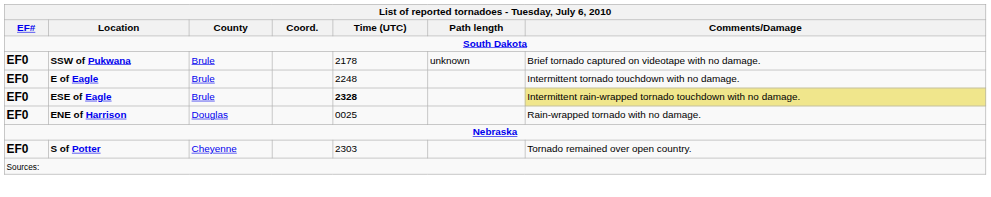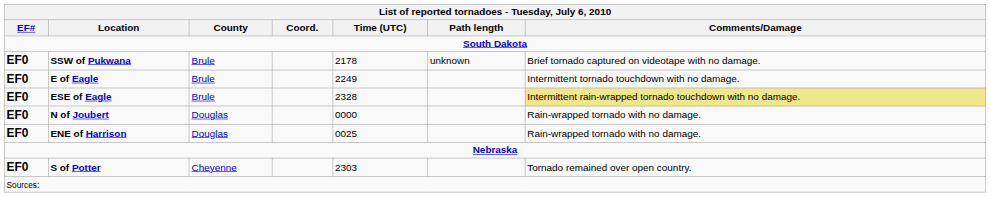E of Eagle | Time (UTC): 2248 -> 2249
ESE of Eagle | Time (UTC): bold -> normal
+ row: EF0 | N of Joubert | Douglas | 0000 | Rain-wrapped tornado with no damage.
